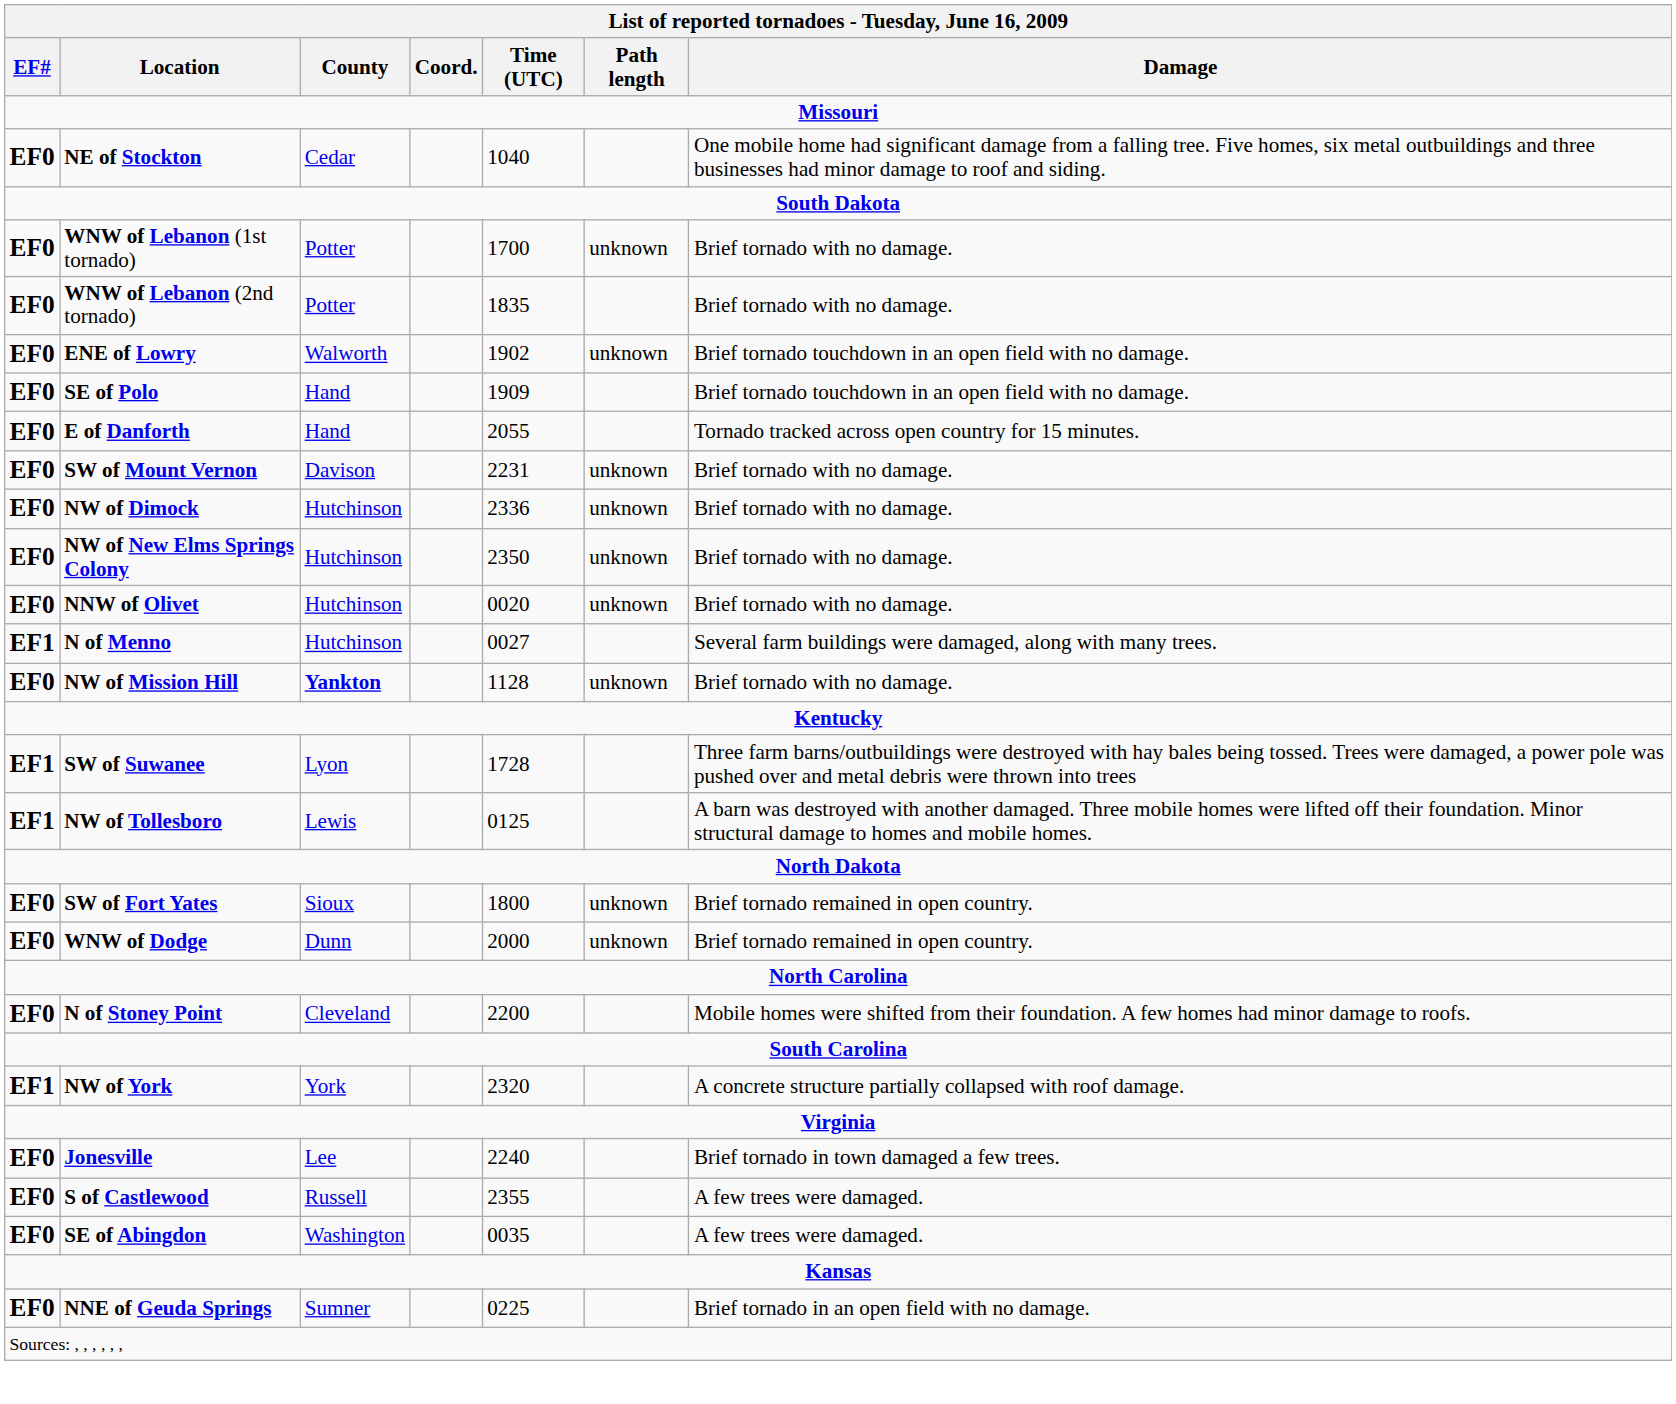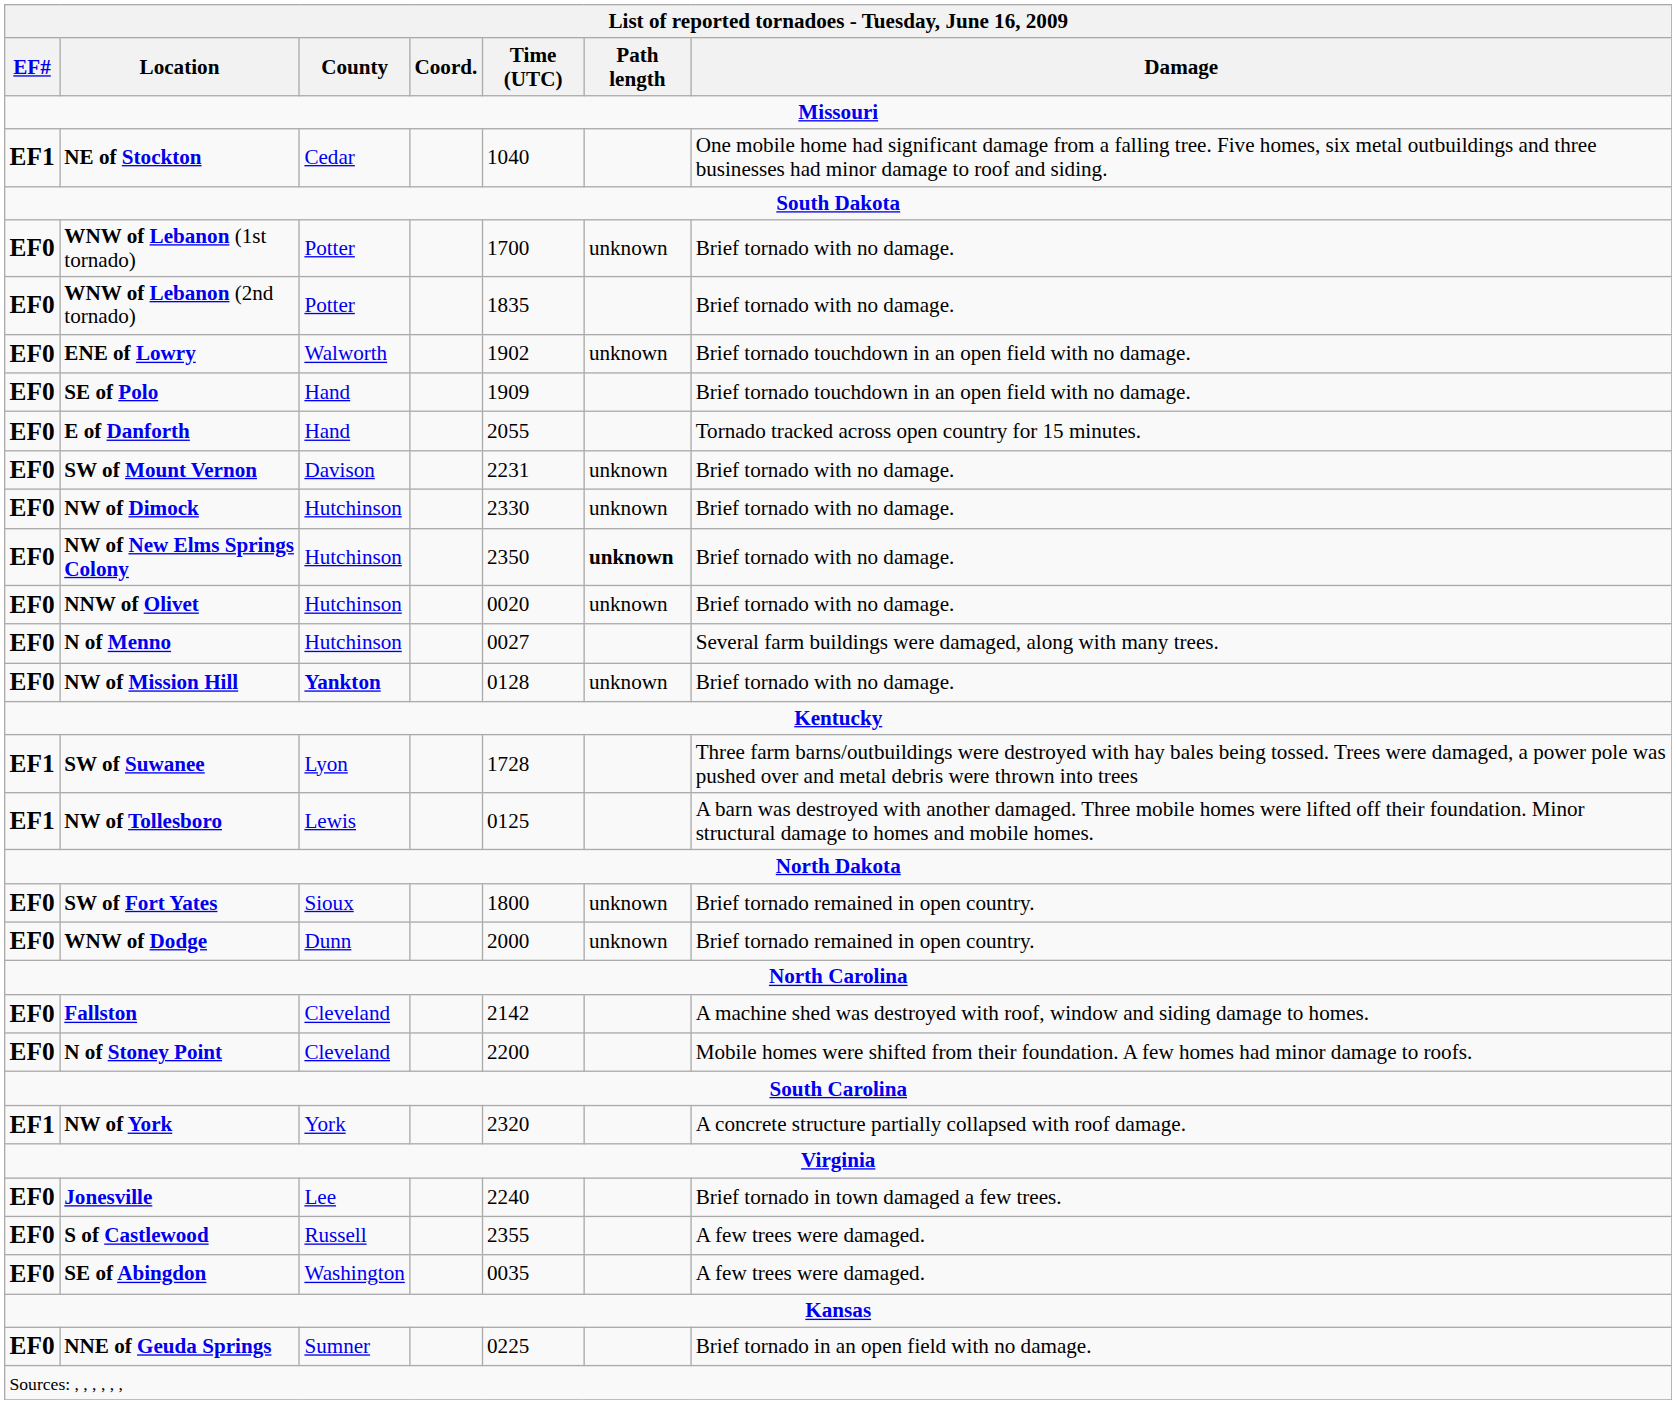NE of Stockton | EF#: EF0 -> EF1
NW of Dimock | Time (UTC): 2336 -> 2330
NW of New Elms Springs Colony | Path length: normal -> bold
N of Menno | EF#: EF1 -> EF0
NW of Mission Hill | Time (UTC): 1128 -> 0128
+ row: EF0 | Fallston | Cleveland | 2142 | A machine shed was destroyed with roof, window and siding damage to homes.
